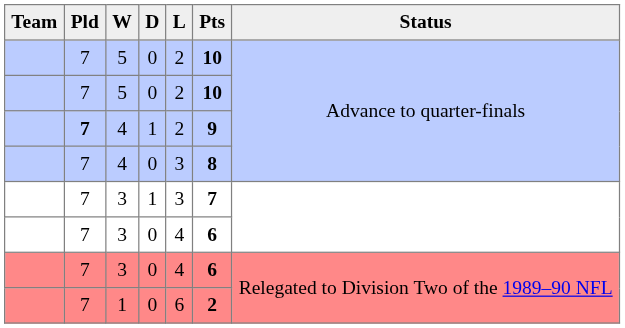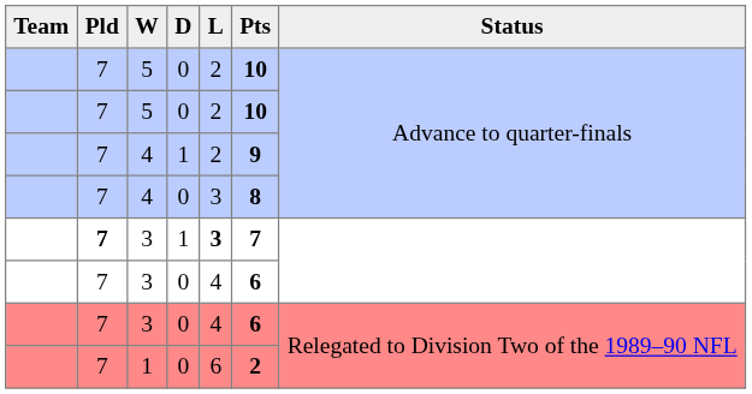4 / 1 | Pld: bold -> normal
3 / 1 | Pld: normal -> bold
3 / 1 | L: normal -> bold
